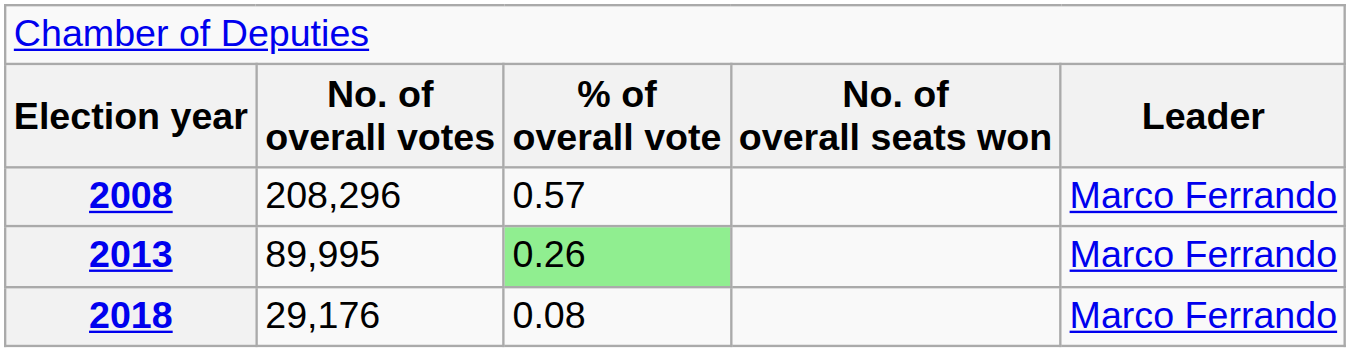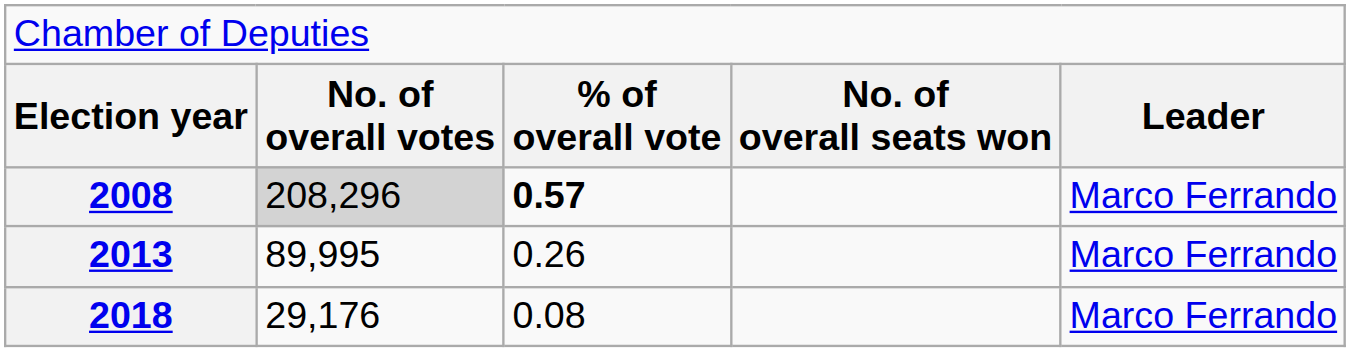2008 | column 2: no background -> lightgrey background
2008 | column 3: normal -> bold
2013 | column 3: lightgreen background -> no background
